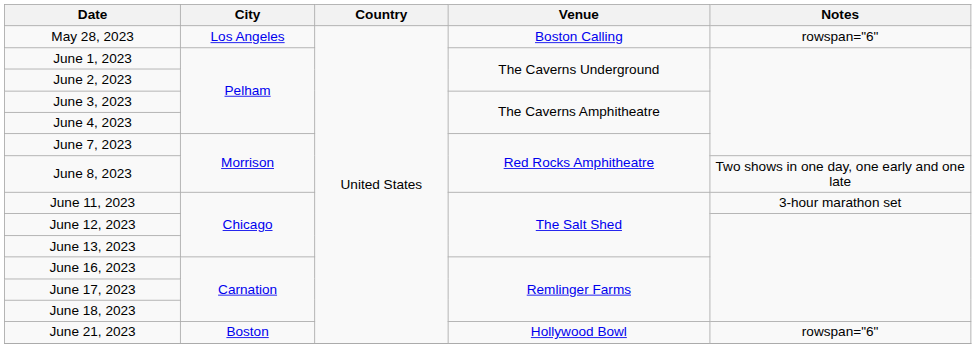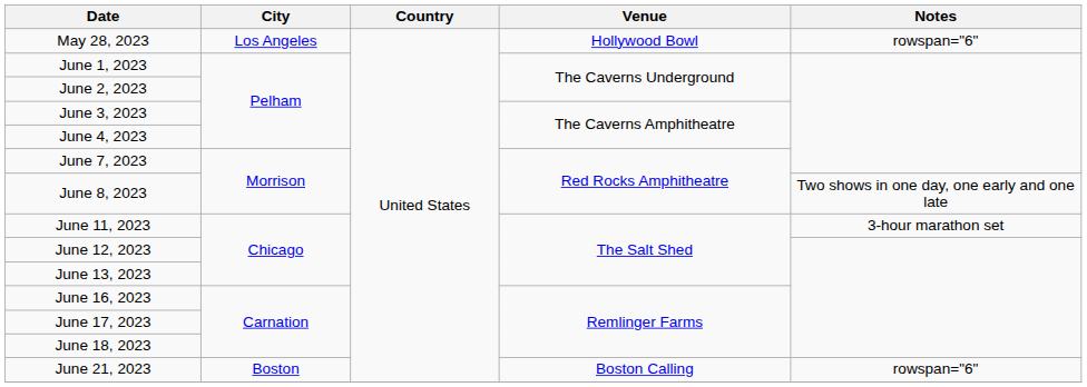May 28, 2023 | Venue: Boston Calling -> Hollywood Bowl
June 21, 2023 | Venue: Hollywood Bowl -> Boston Calling
